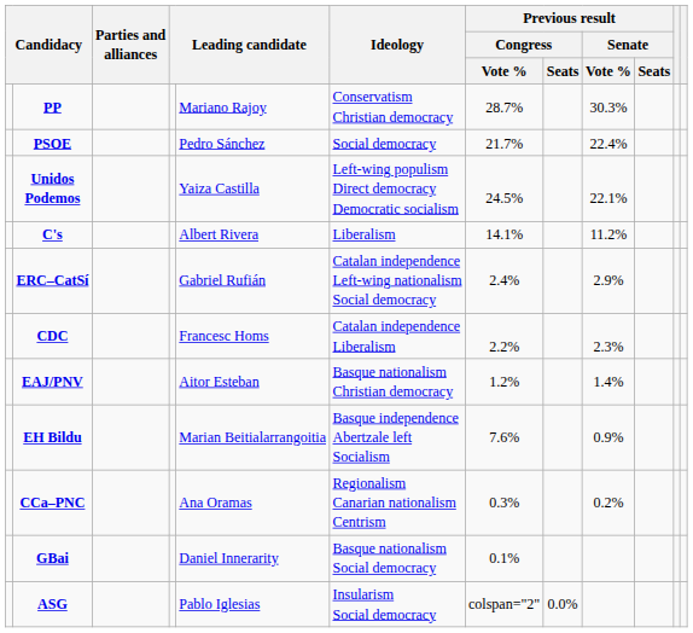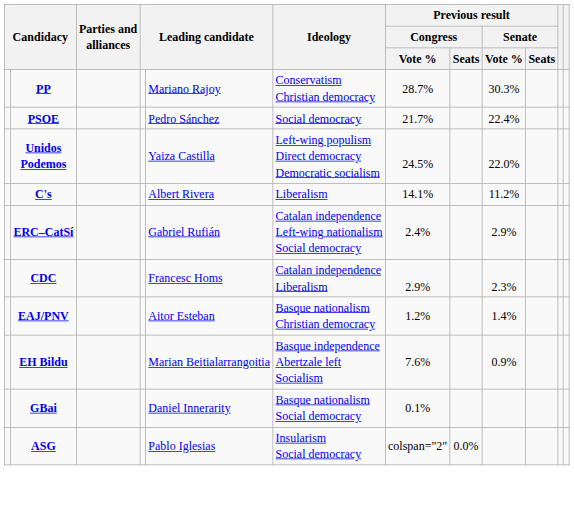Unidos Podemos | Previous result / Senate / Vote %: 22.1% -> 22.0%
CDC | Previous result / Congress / Vote %: 2.2% -> 2.9%
- row: CCa–PNC | Ana Oramas | Regionalism Canarian nationalism Centrism | 0.3% | 0.2%
